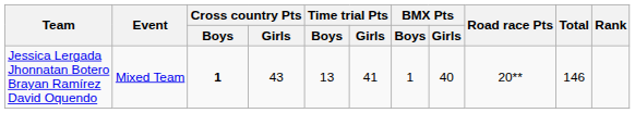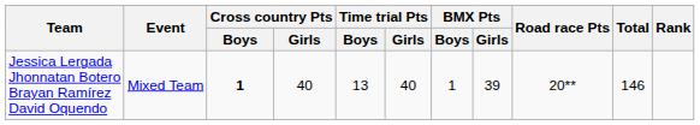row 3 | Cross country Pts / Girls: 43 -> 40
row 3 | Time trial Pts / Girls: 41 -> 40
row 3 | BMX Pts / Girls: 40 -> 39
